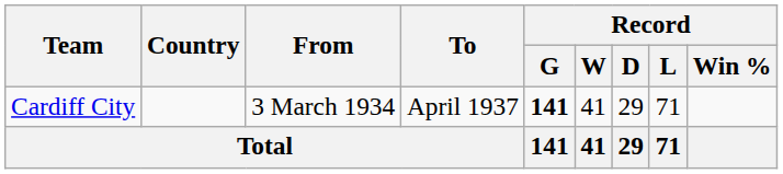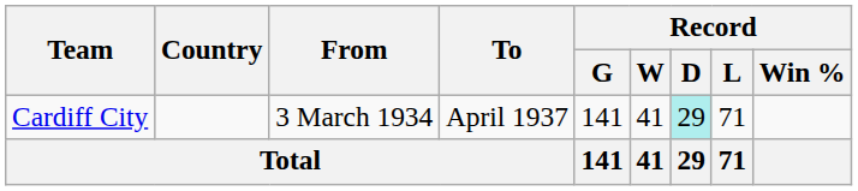Cardiff City | Record / G: bold -> normal
Cardiff City | Record / D: no background -> paleturquoise background
